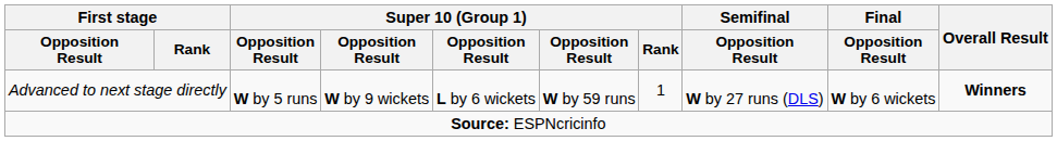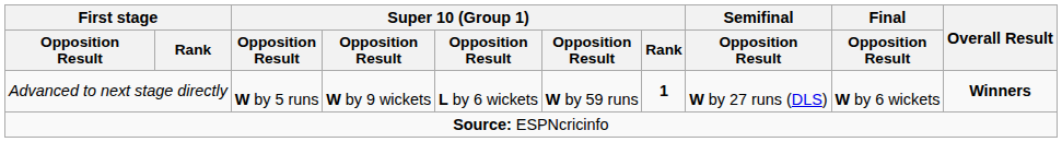Advanced to next stage directly | Super 10 (Group 1) / Rank: normal -> bold
